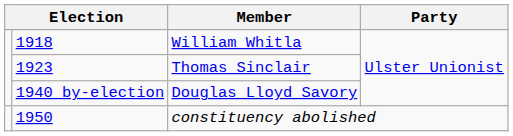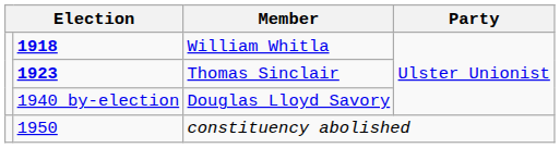William Whitla | column 2: normal -> bold
Thomas Sinclair | column 2: normal -> bold
